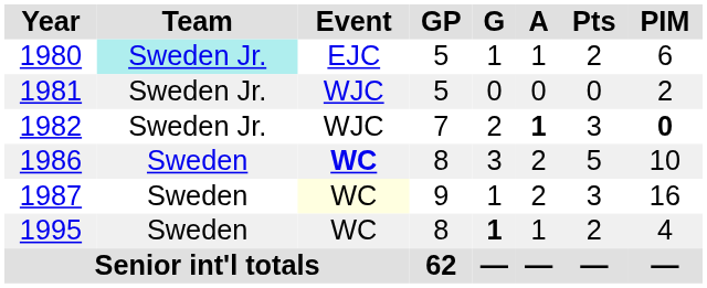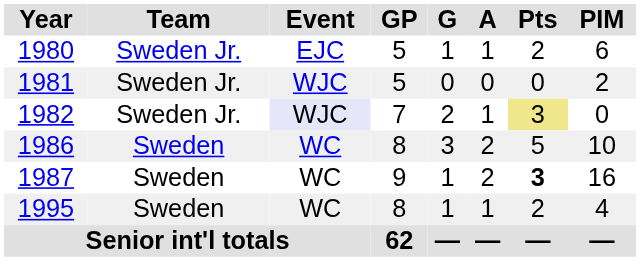1980 | Team: paleturquoise background -> no background
1982 | Event: no background -> lavender background
1982 | A: bold -> normal
1982 | Pts: no background -> khaki background
1982 | PIM: bold -> normal
1986 | Event: bold -> normal
1987 | Event: lightyellow background -> no background
1987 | Pts: normal -> bold
1995 | G: bold -> normal
